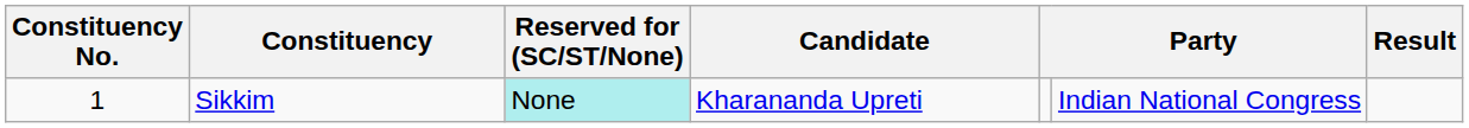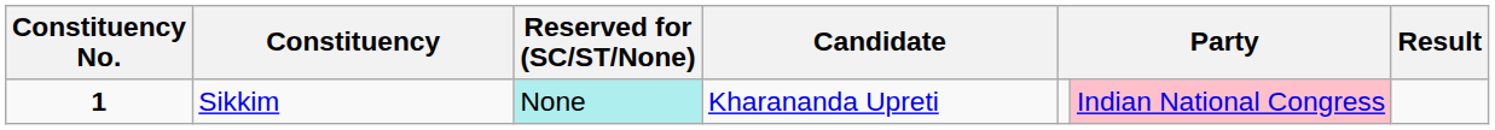Sikkim | Constituency No.: normal -> bold
Sikkim | column 6: no background -> pink background
